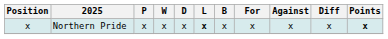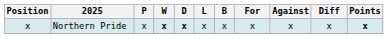Northern Pride | W: normal -> bold
Northern Pride | D: normal -> bold
Northern Pride | L: bold -> normal
